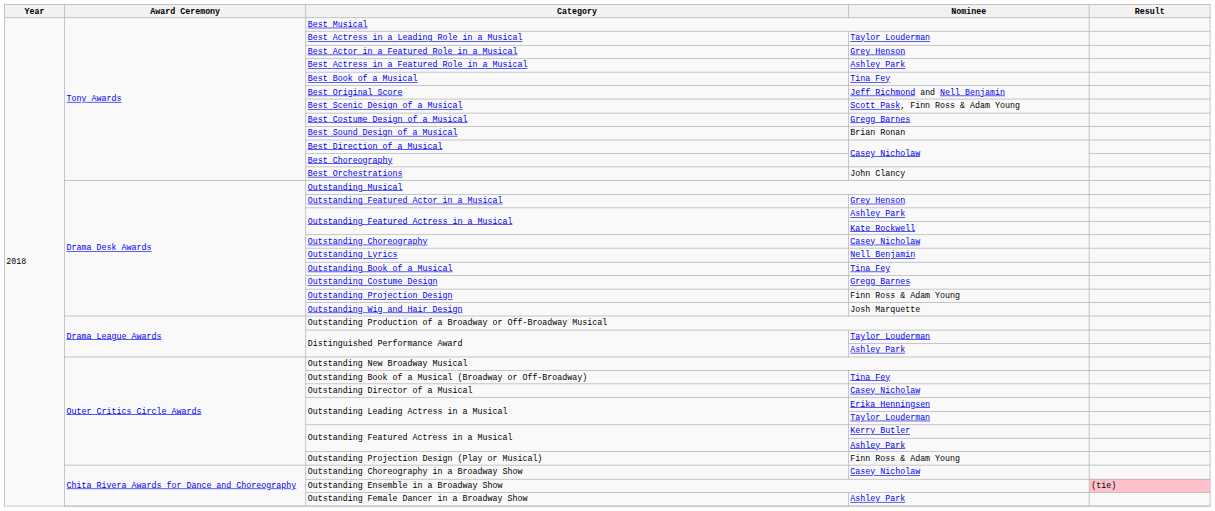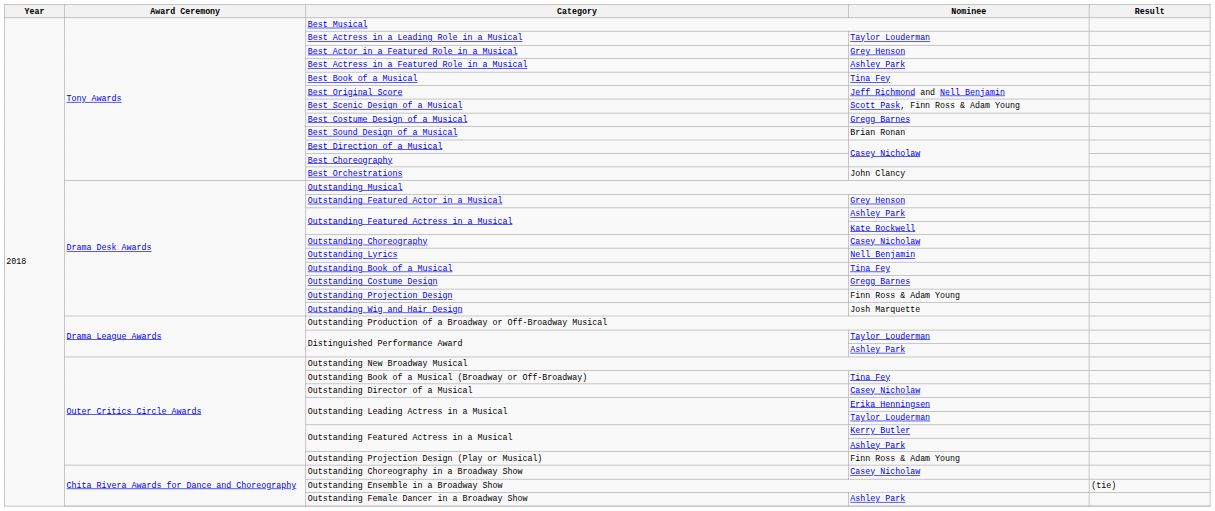Outstanding Ensemble in a Broadway Show | Result: pink background -> no background
